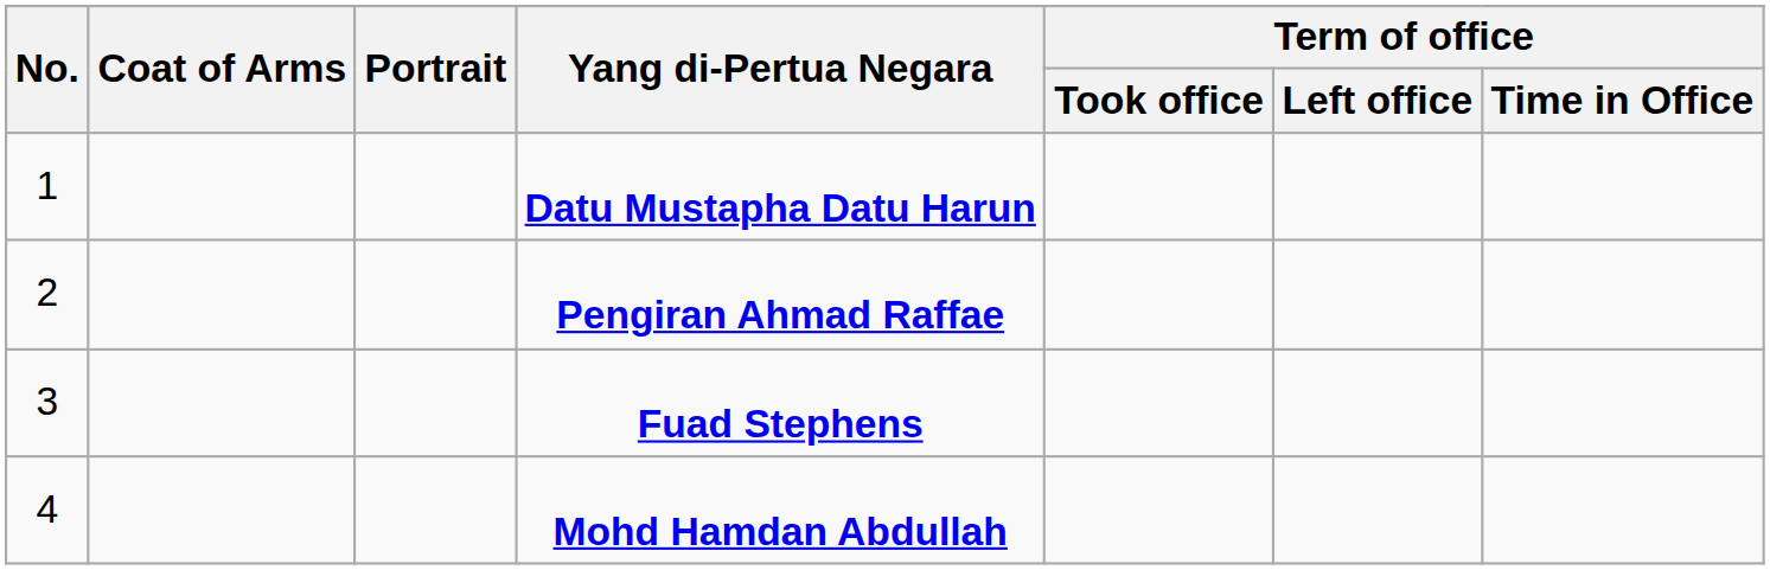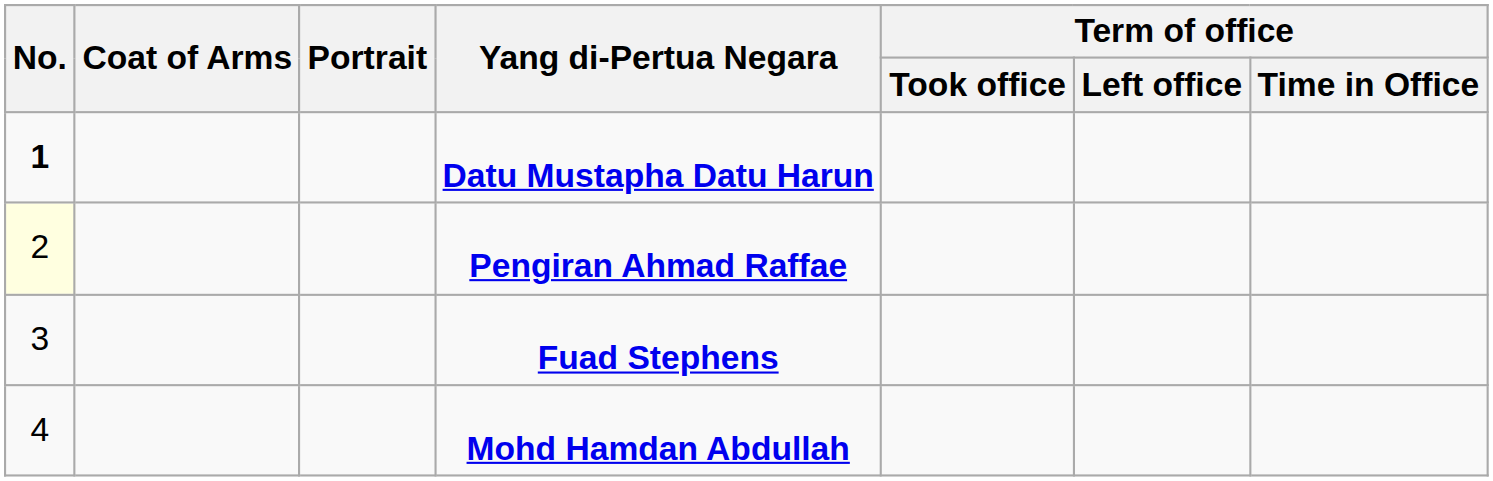Datu Mustapha Datu Harun | No.: normal -> bold
Pengiran Ahmad Raffae | No.: no background -> lightyellow background
